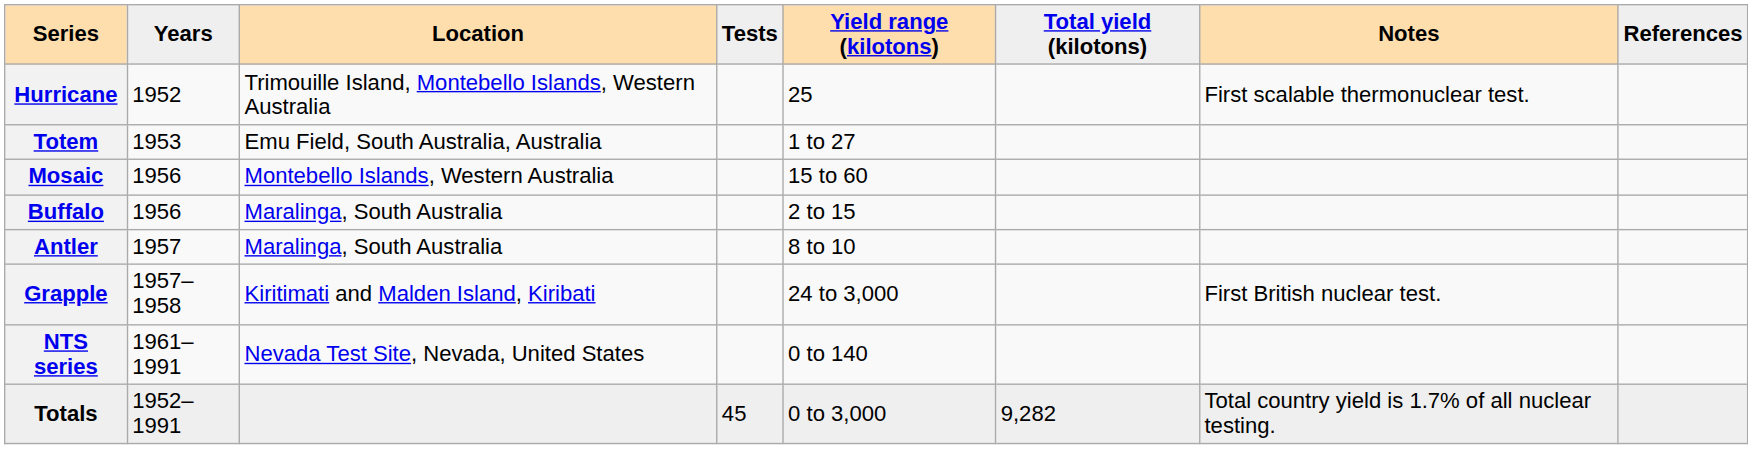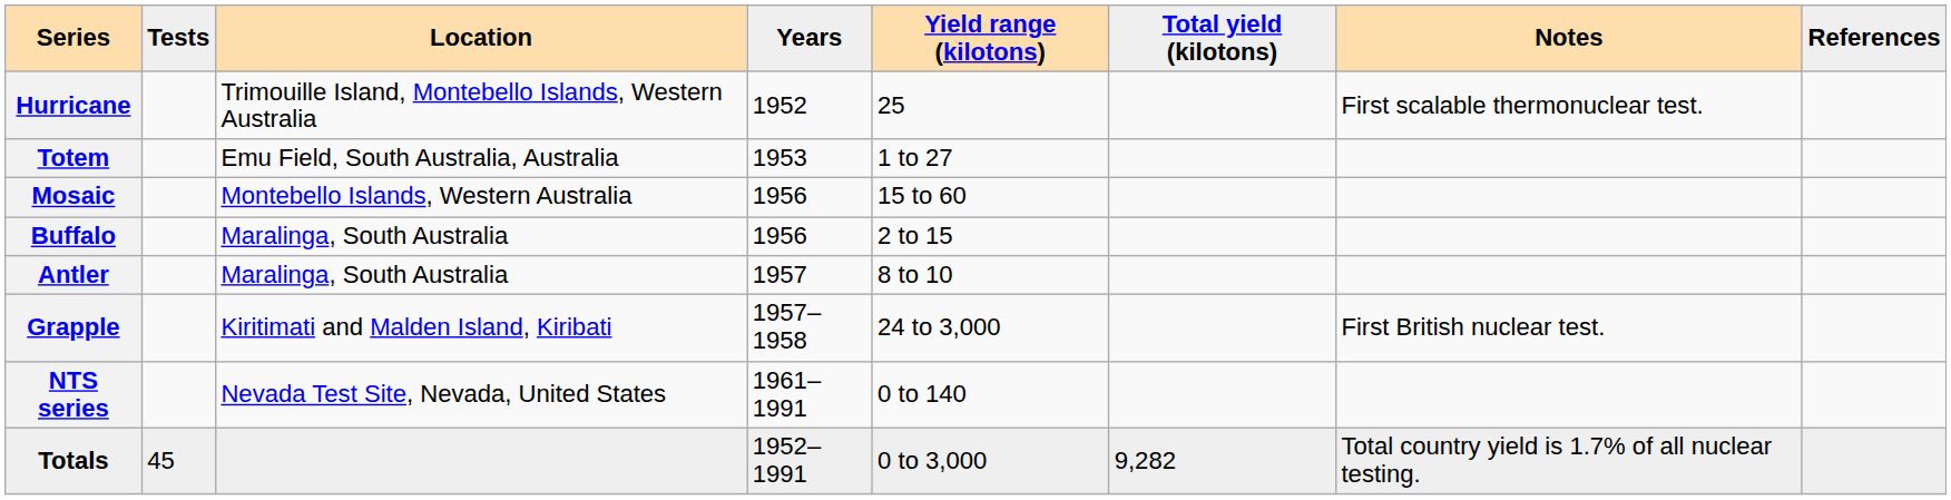columns swapped: Years <-> Tests
